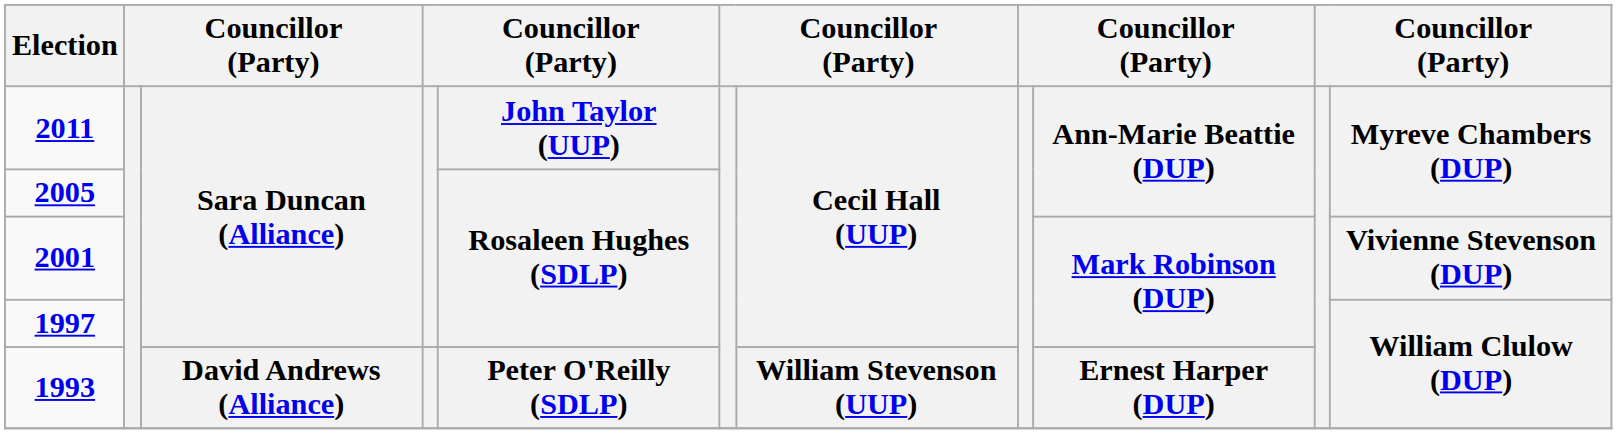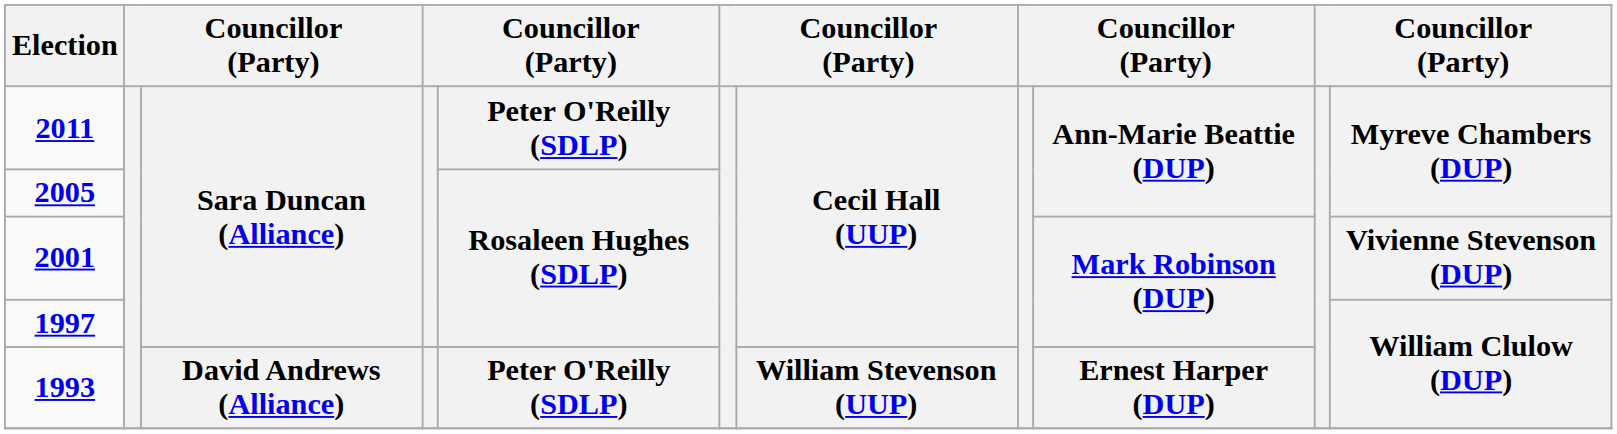2011 | column 5: John Taylor (UUP) -> Peter O'Reilly (SDLP)
